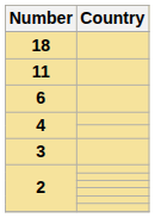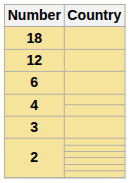row 3 | Number: 11 -> 12
